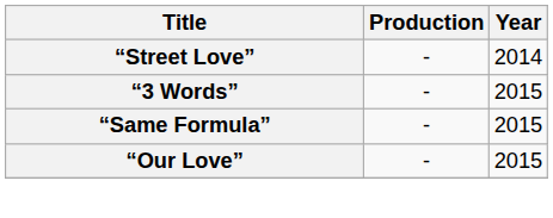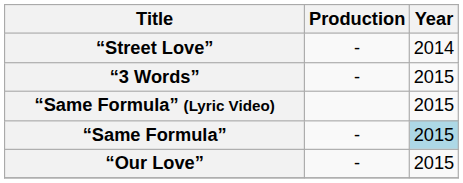+ row: “Same Formula” (Lyric Video) | 2015
“Same Formula” | Year: no background -> lightblue background
